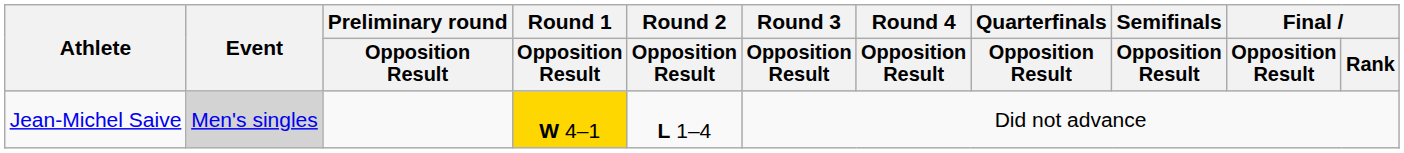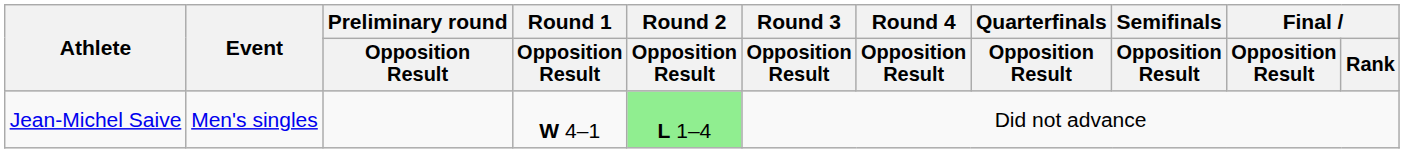Jean-Michel Saive | Event: lightgrey background -> no background
Jean-Michel Saive | Round 1 / Opposition Result: gold background -> no background
Jean-Michel Saive | Round 2 / Opposition Result: no background -> lightgreen background
